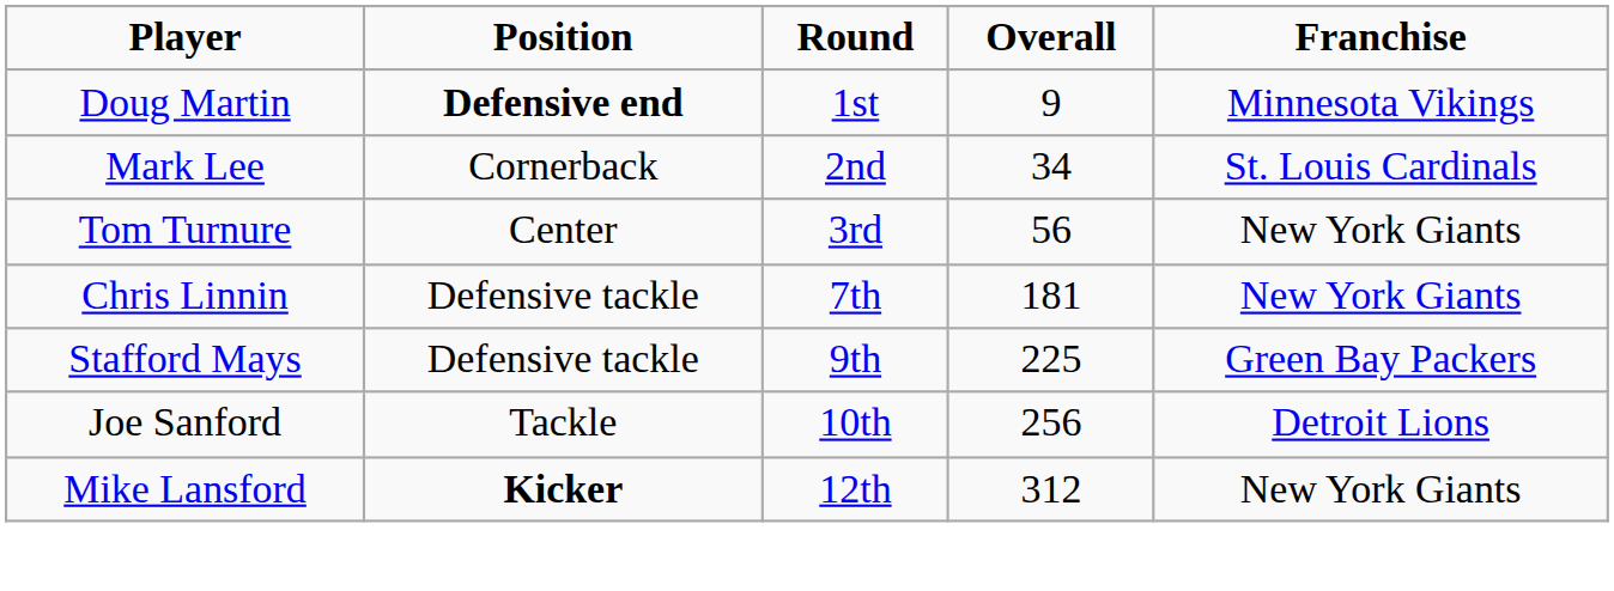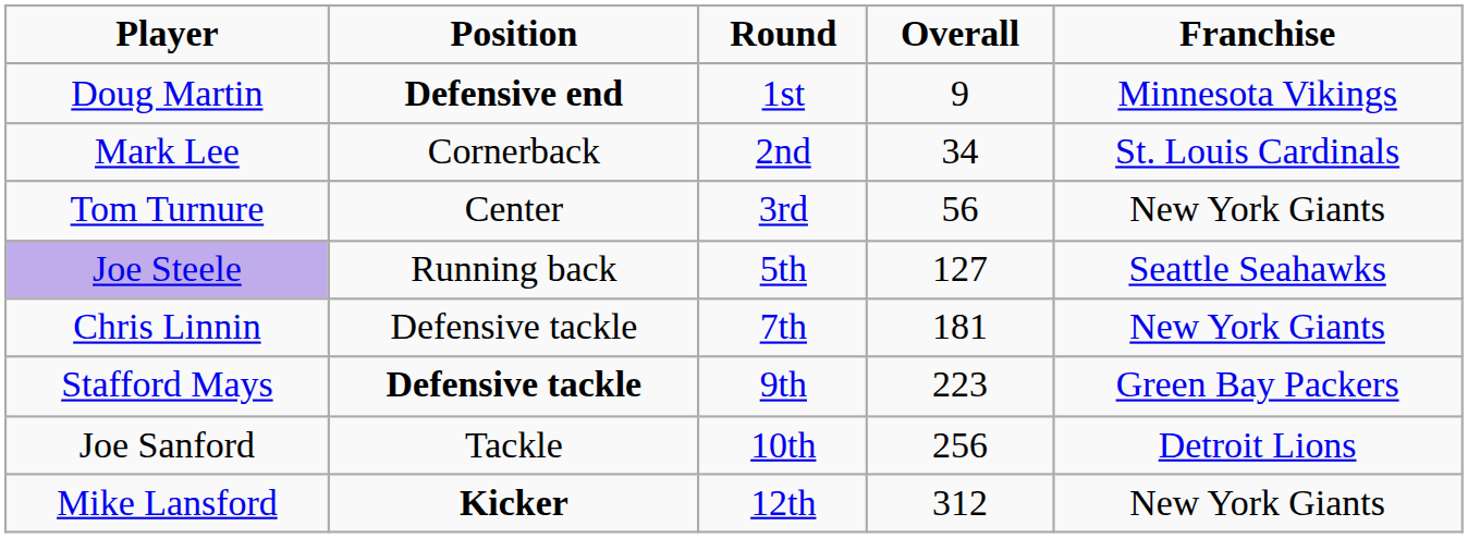+ row: Joe Steele | Running back | 5th | 127 | Seattle Seahawks
Stafford Mays | Position: normal -> bold
Stafford Mays | Overall: 225 -> 223
